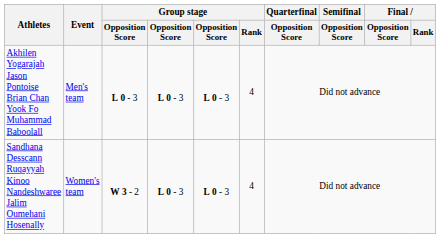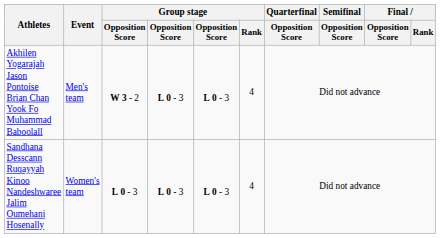row 3 | column 3: L 0 - 3 -> W 3 - 2
row 4 | column 3: W 3 - 2 -> L 0 - 3
